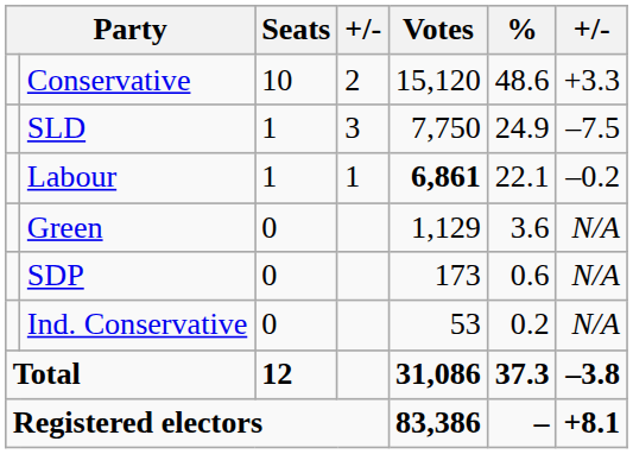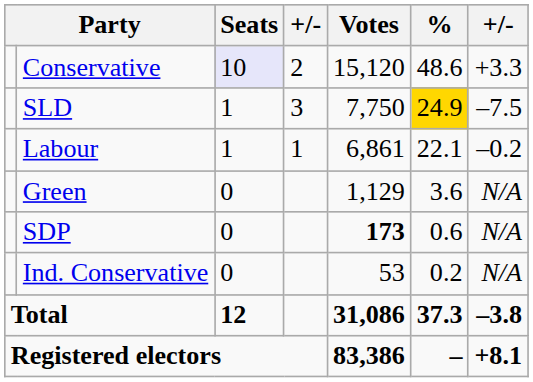Conservative | Seats: no background -> lavender background
SLD | %: no background -> gold background
Labour | Votes: bold -> normal
SDP | Votes: normal -> bold
